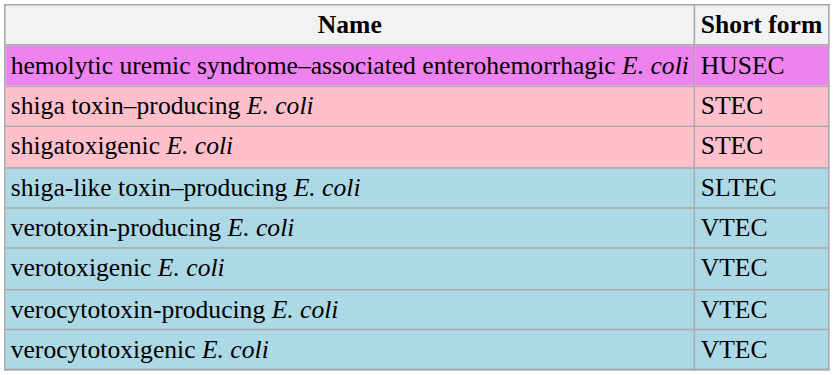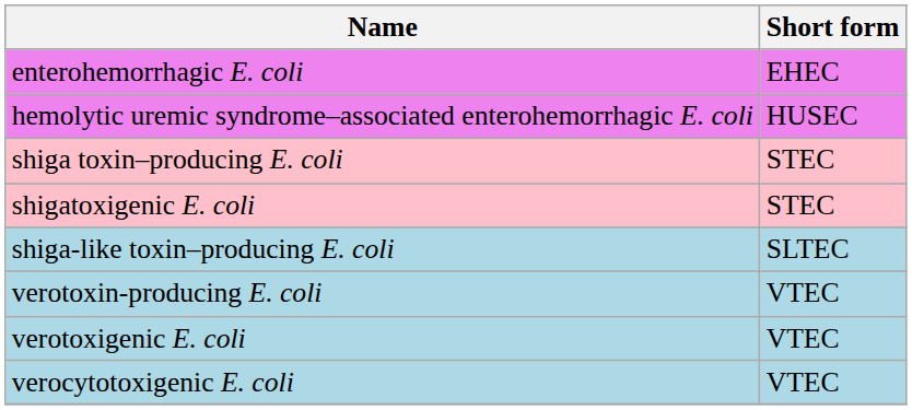+ row: enterohemorrhagic E. coli | EHEC
- row: verocytotoxin-producing E. coli | VTEC
